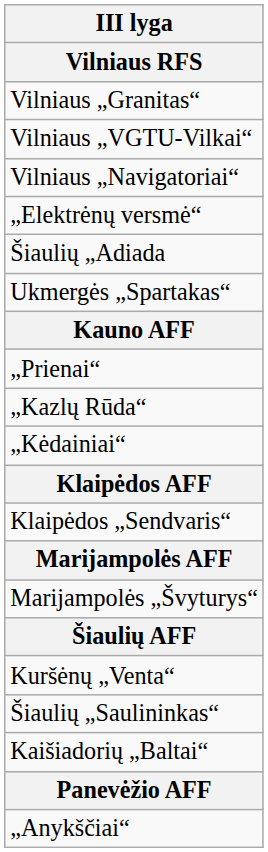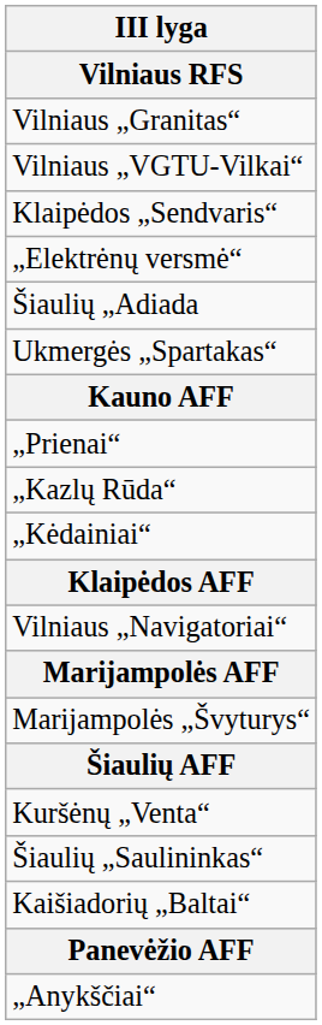row 5 | column 1: Vilniaus „Navigatoriai“ -> Klaipėdos „Sendvaris“
row 14 | column 1: Klaipėdos „Sendvaris“ -> Vilniaus „Navigatoriai“
